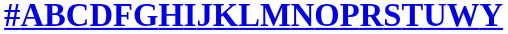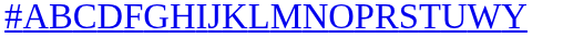row 1 | column 1: bold -> normal
